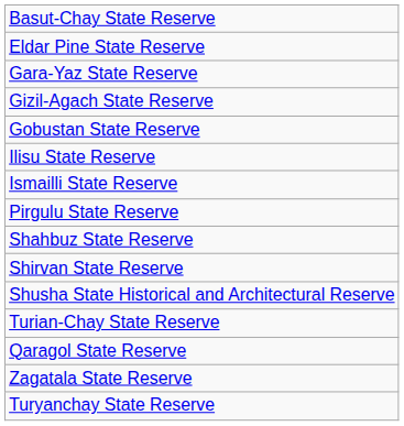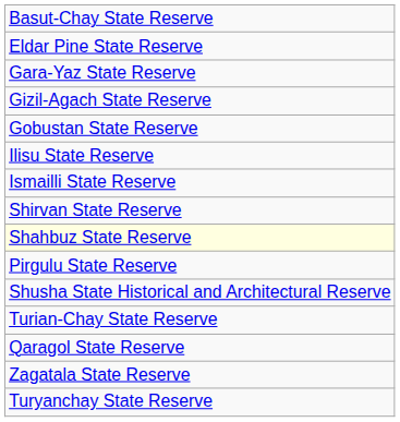row 8 | column 1: Pirgulu State Reserve -> Shirvan State Reserve
row 9 | column 1: no background -> lightyellow background
row 10 | column 1: Shirvan State Reserve -> Pirgulu State Reserve
